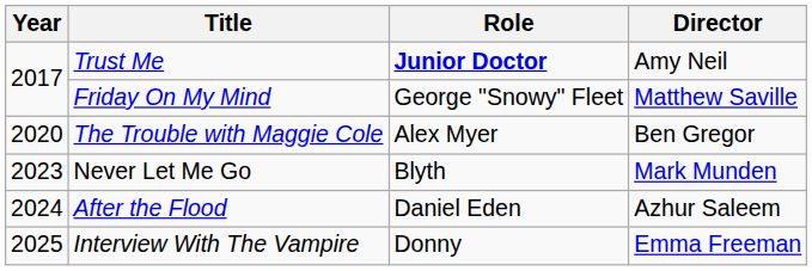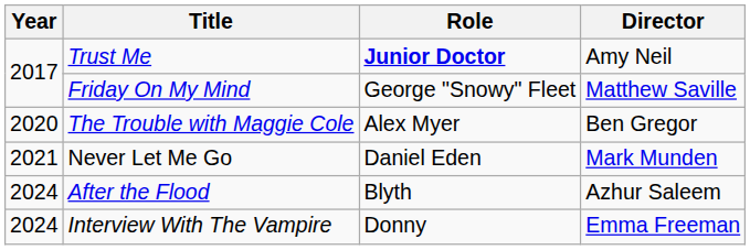Never Let Me Go | Year: 2023 -> 2021
Never Let Me Go | Role: Blyth -> Daniel Eden
After the Flood | Role: Daniel Eden -> Blyth
Interview With The Vampire | Year: 2025 -> 2024
